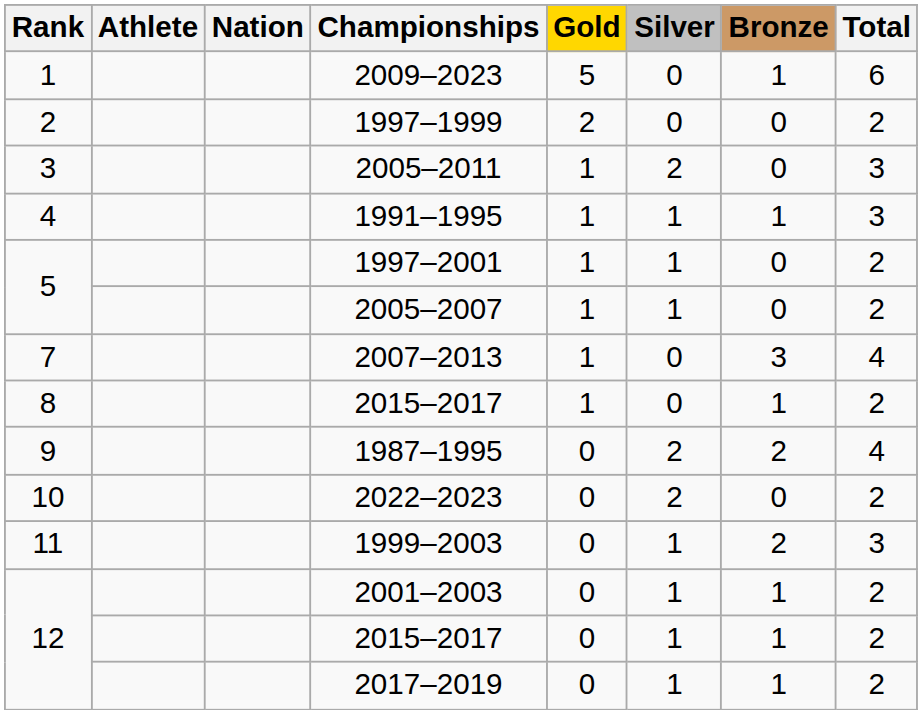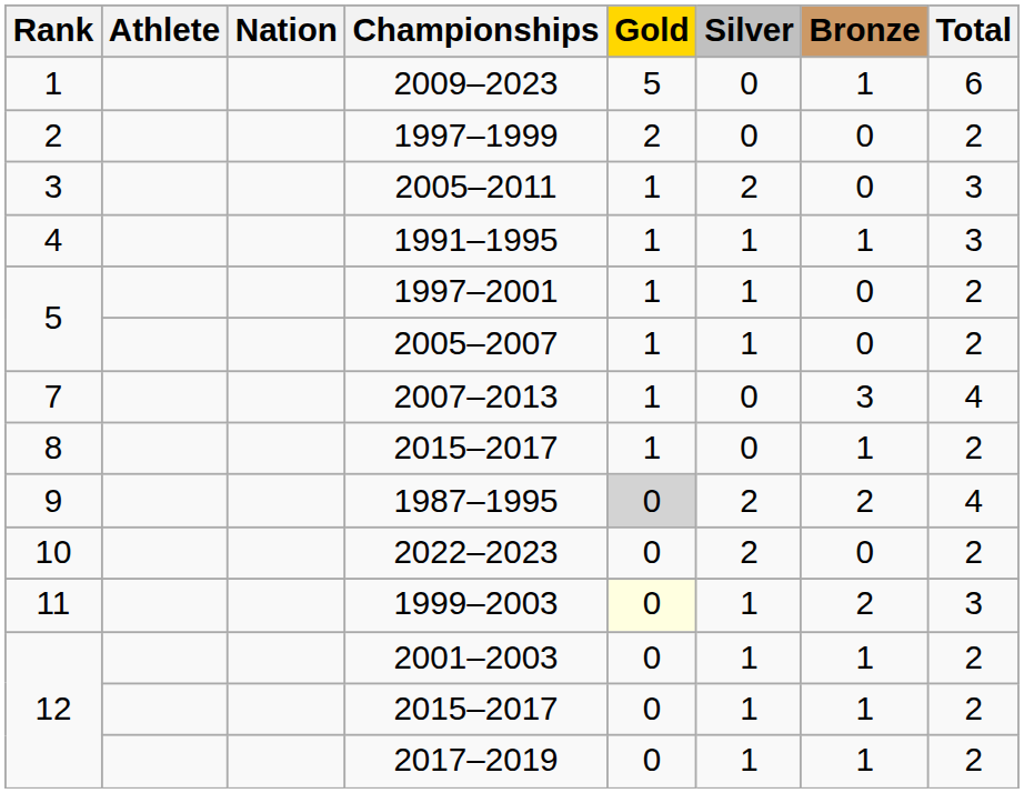1987–1995 | Gold: no background -> lightgrey background
1999–2003 | Gold: no background -> lightyellow background
